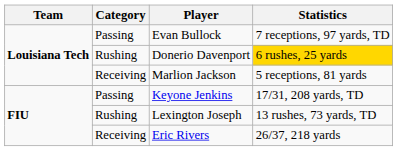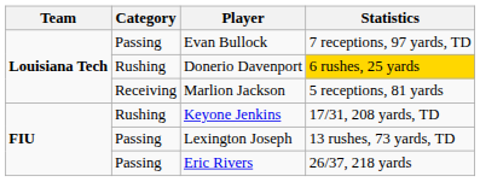Keyone Jenkins | Category: Passing -> Rushing
Lexington Joseph | Category: Rushing -> Passing
Eric Rivers | Category: Receiving -> Passing
